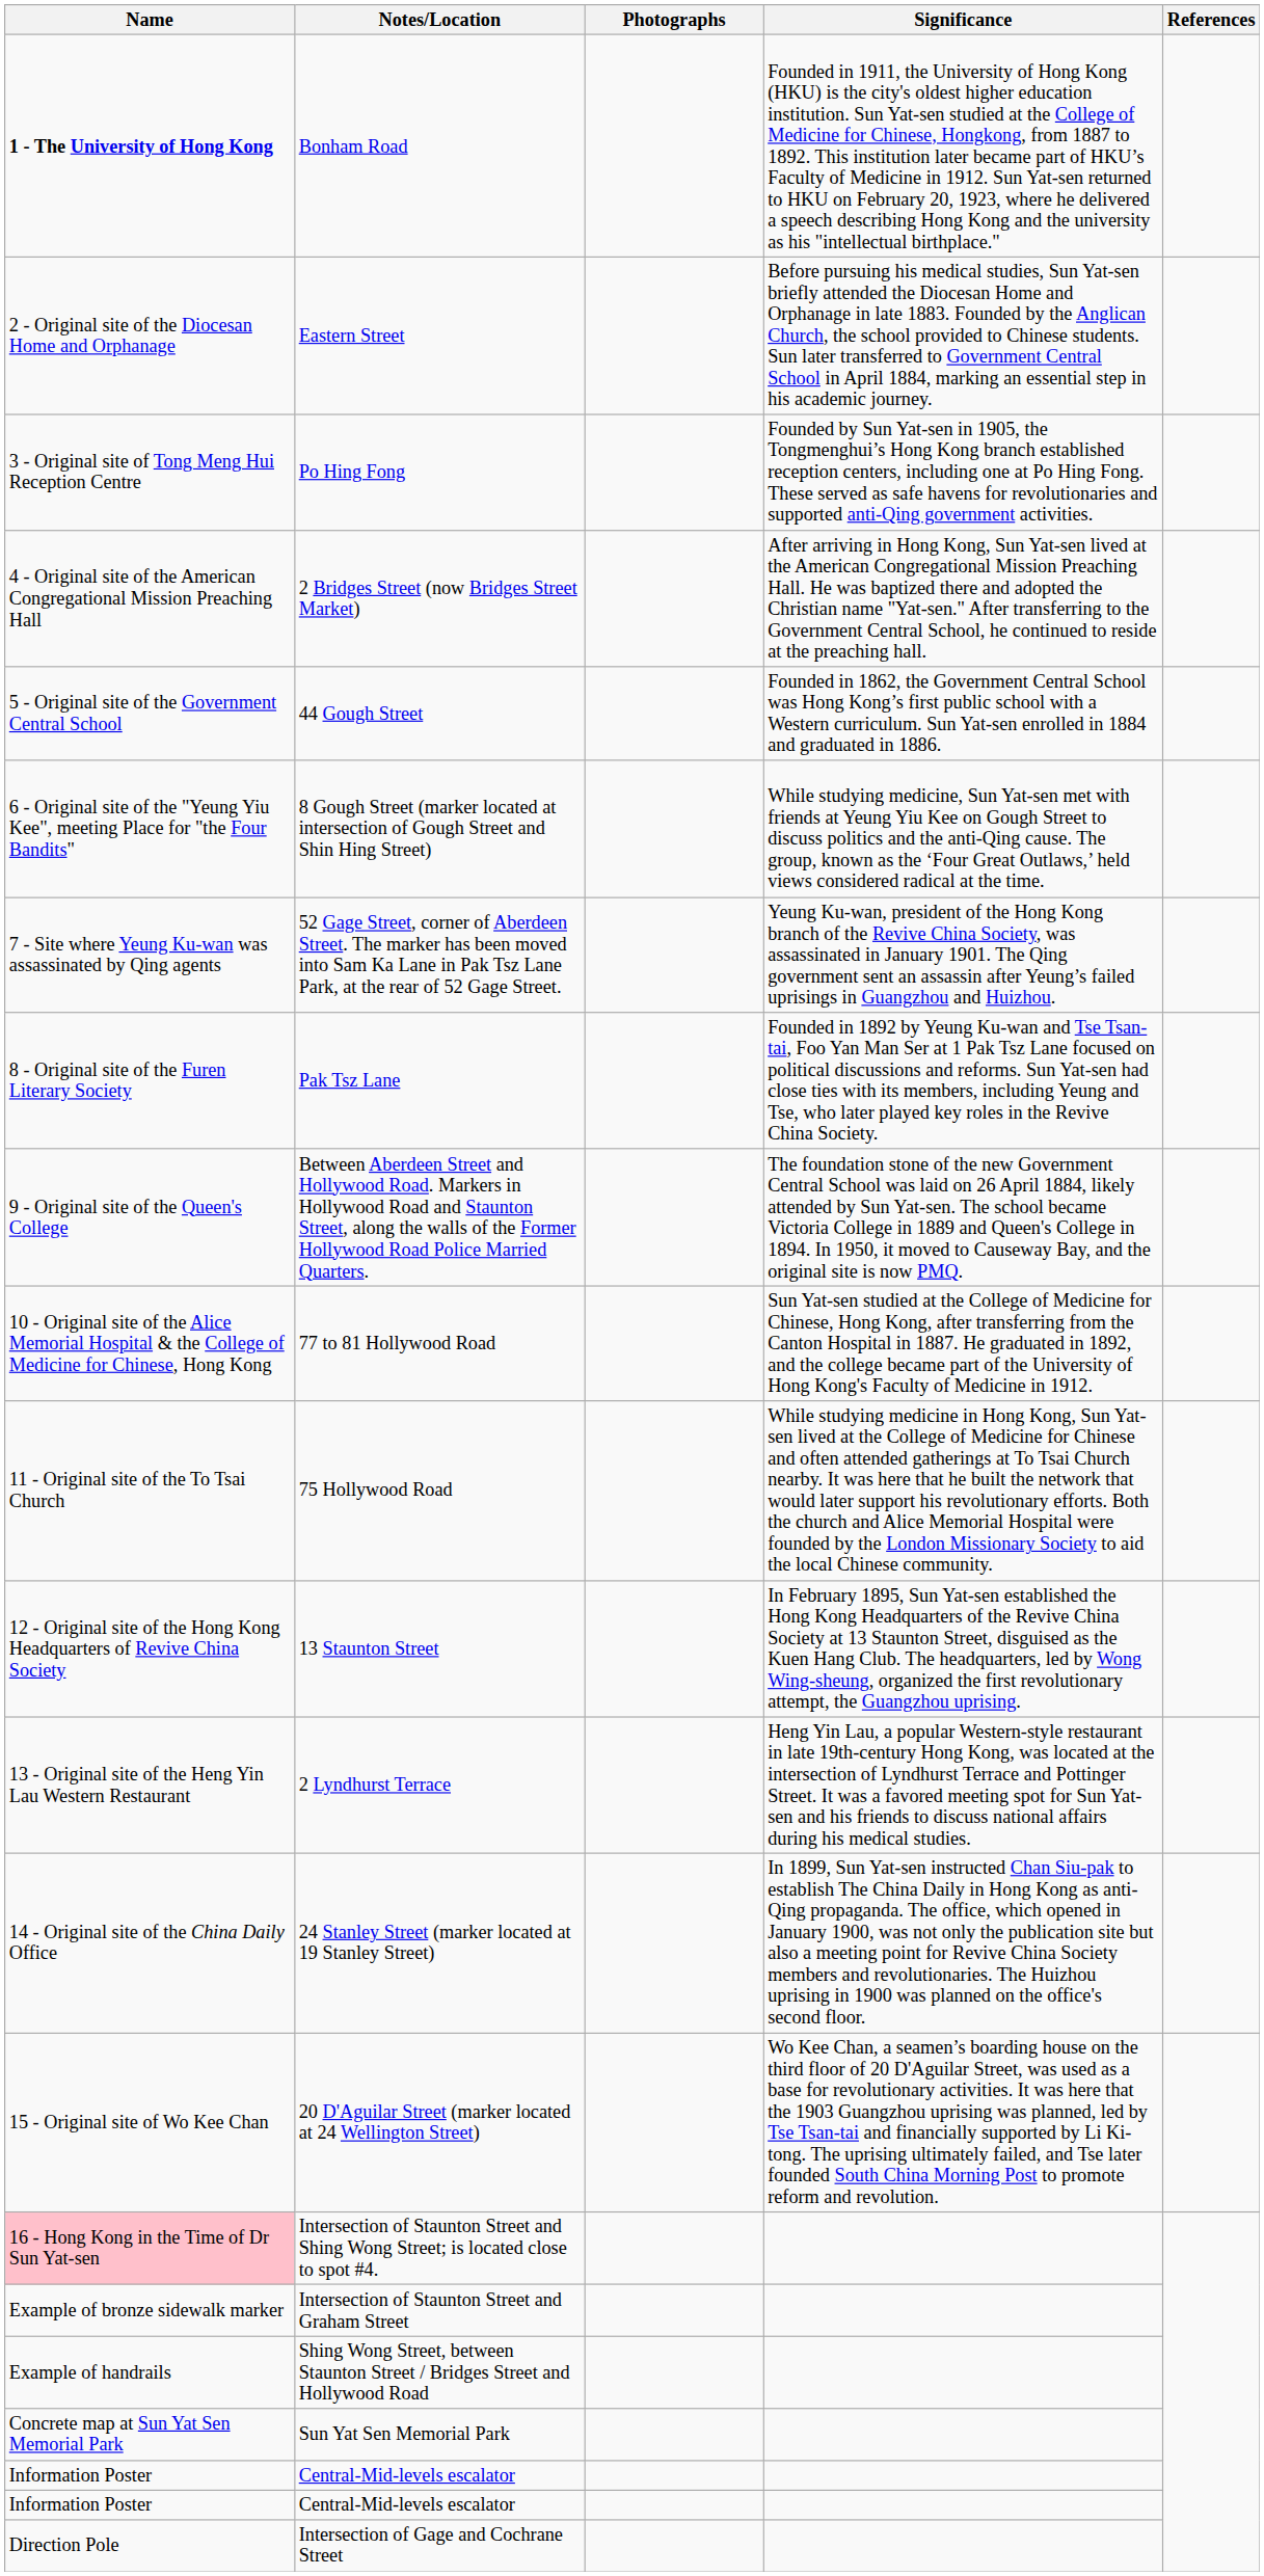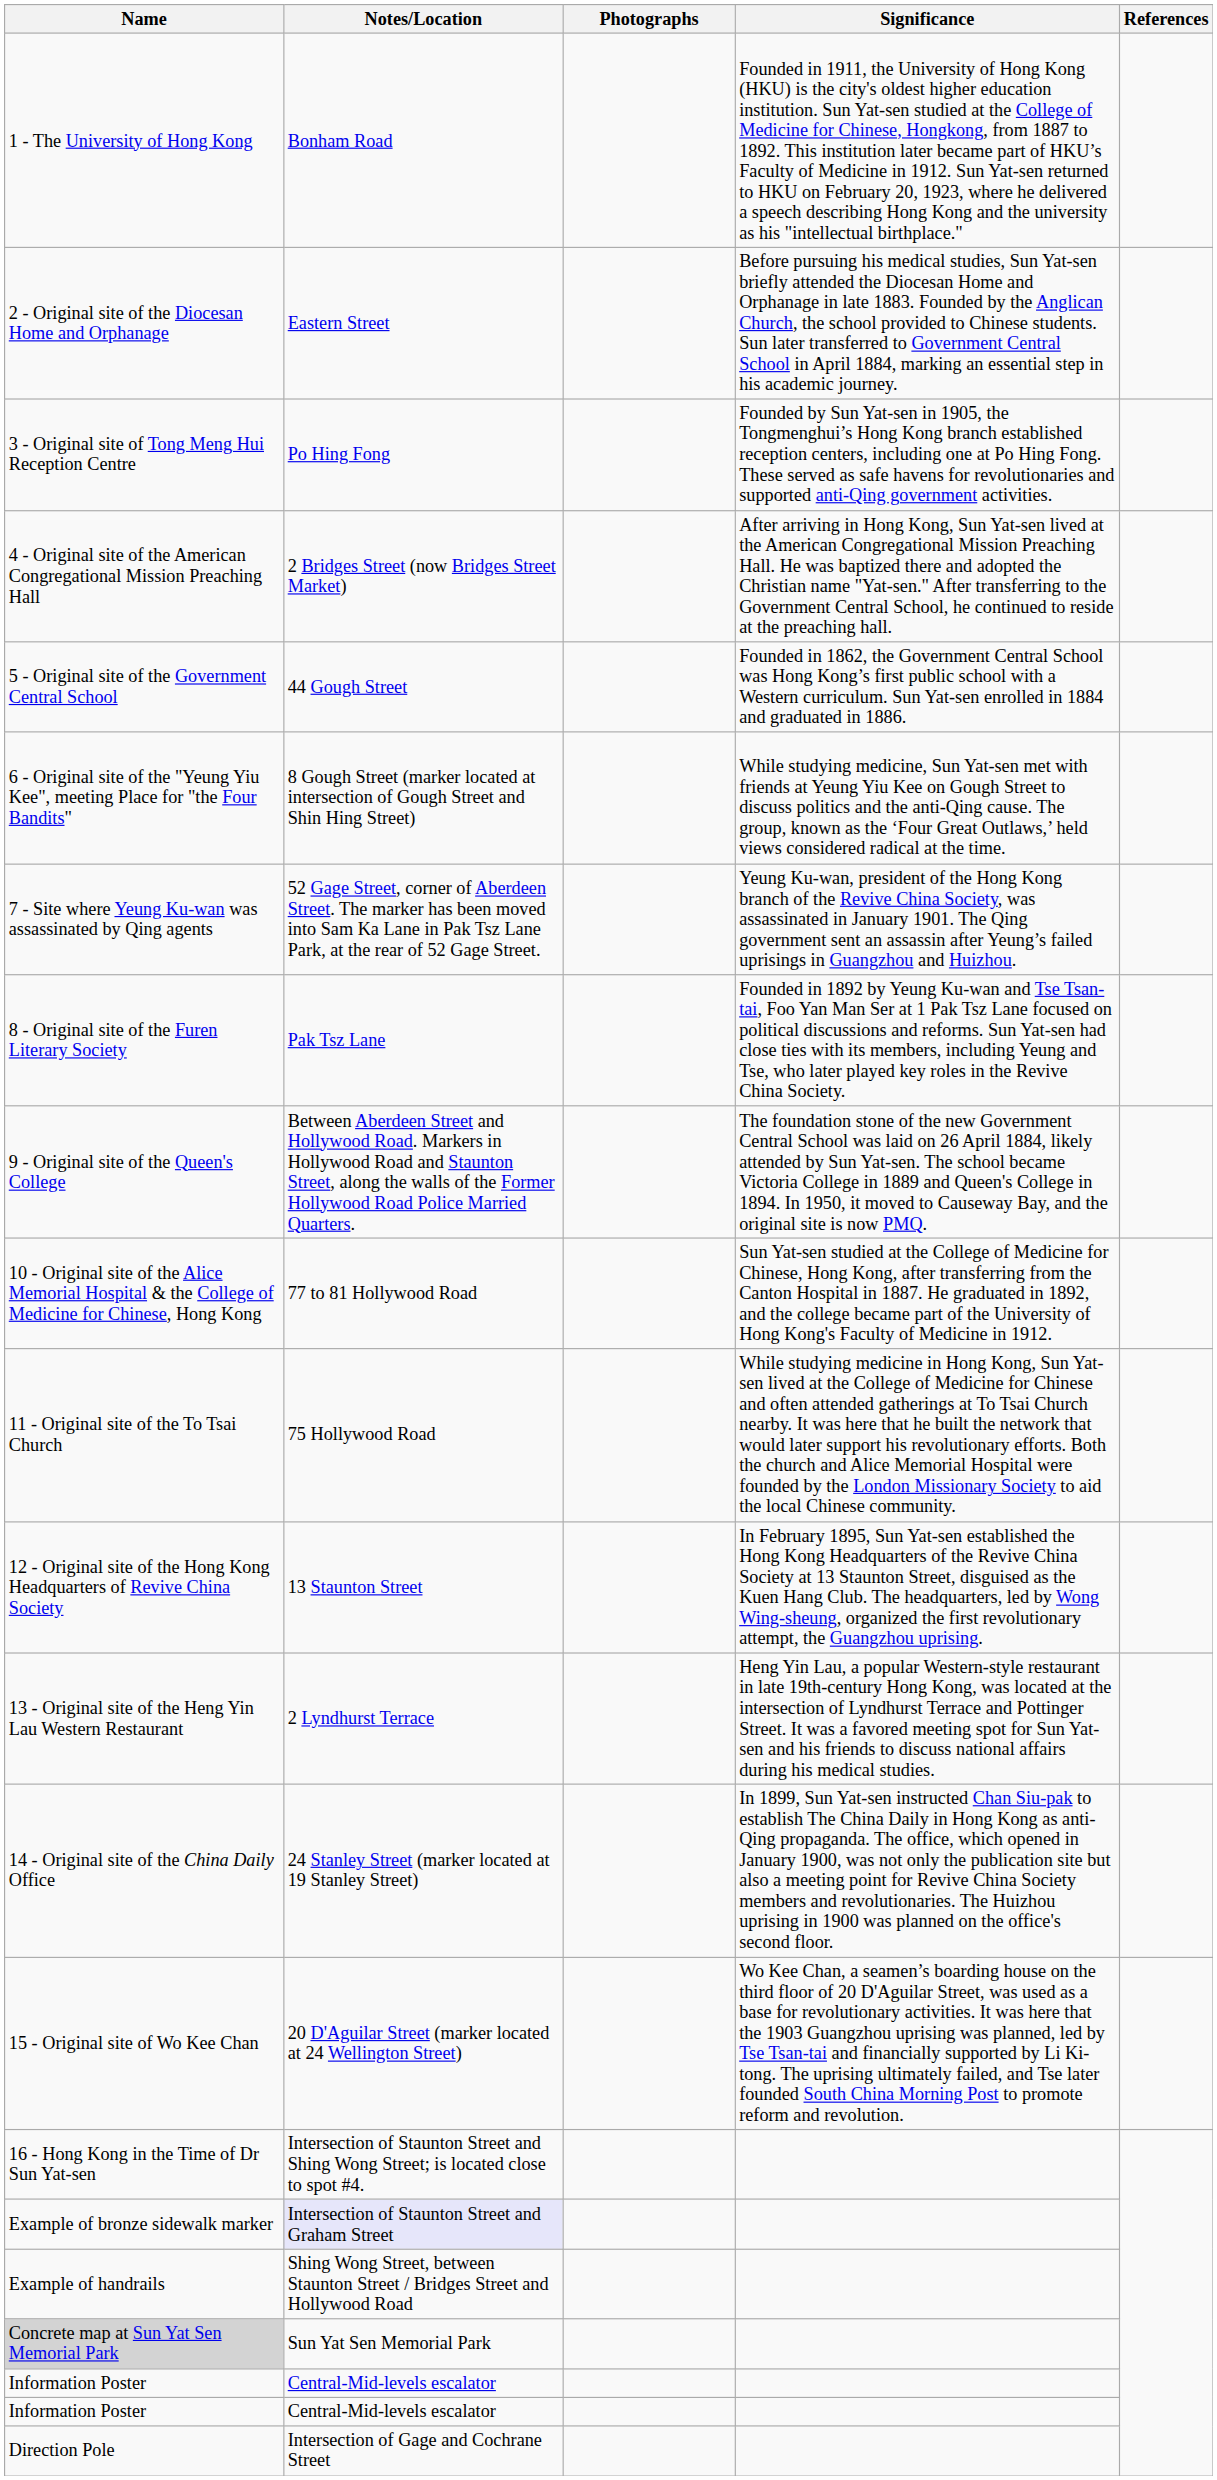1 - The University of Hong Kong | Name: bold -> normal
16 - Hong Kong in the Time of Dr Sun Yat-sen | Name: pink background -> no background
Example of bronze sidewalk marker | Notes/Location: no background -> lavender background
Concrete map at Sun Yat Sen Memorial Park | Name: no background -> lightgrey background
